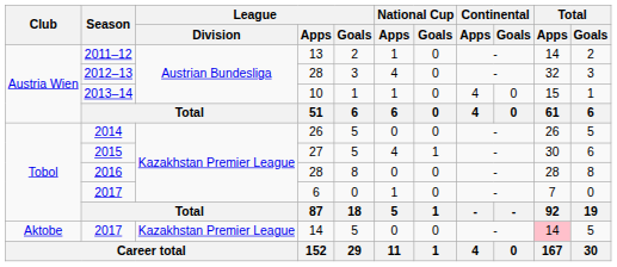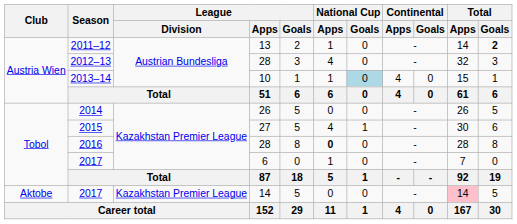2011–12 | Total / Goals: normal -> bold
2013–14 | National Cup / Goals: no background -> lightblue background
2016 | National Cup / Apps: normal -> bold
